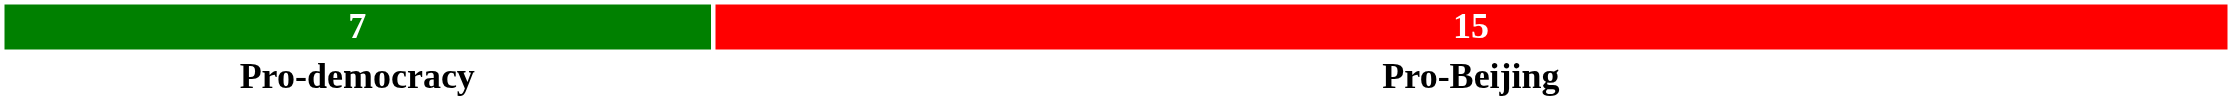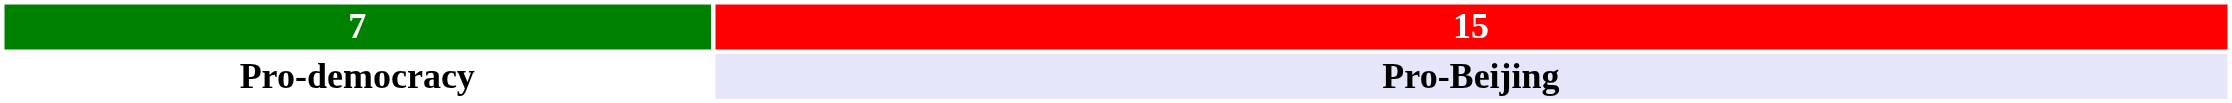Pro-democracy | 15: no background -> lavender background
